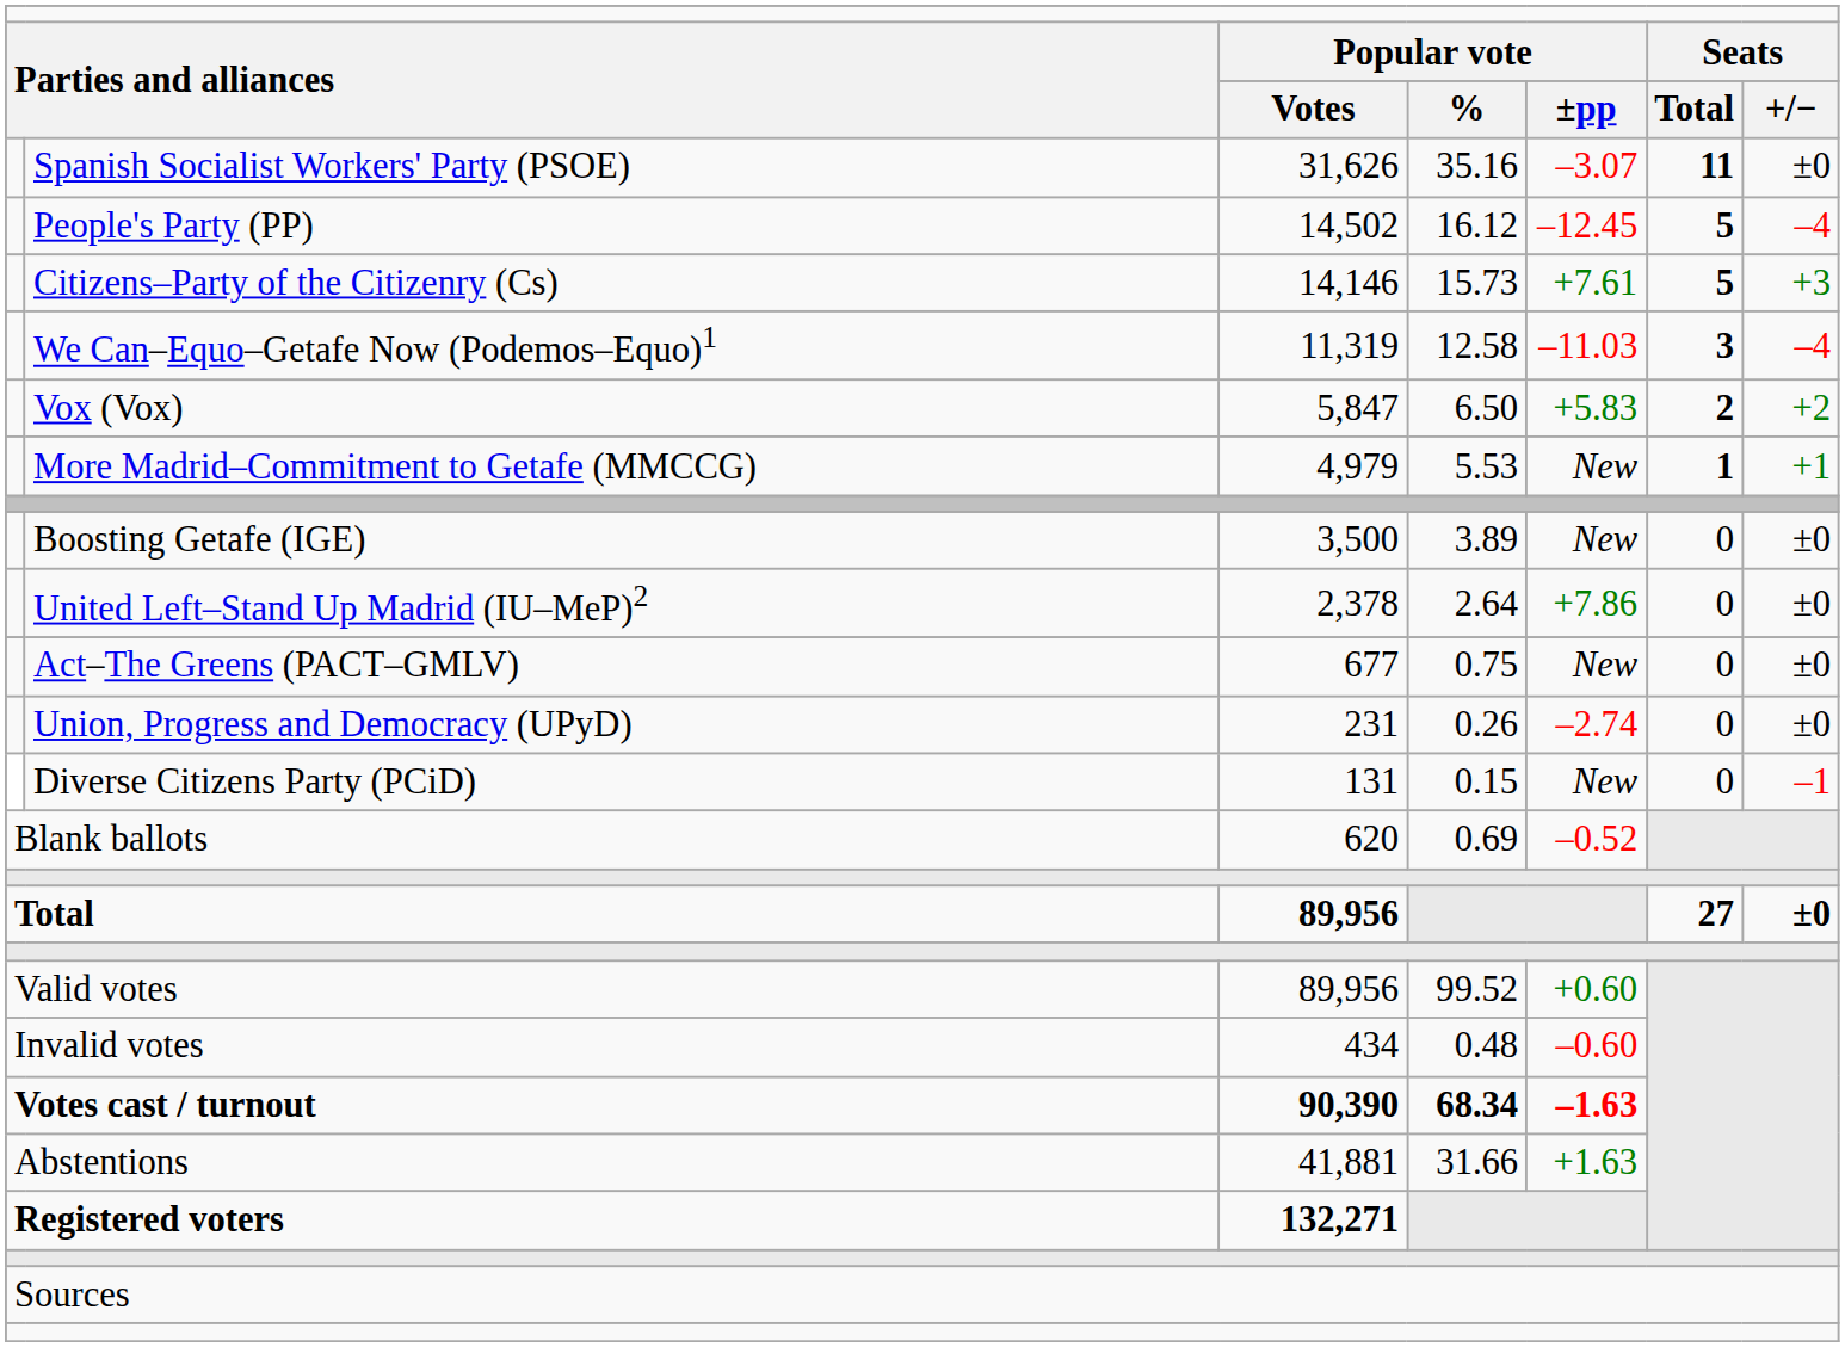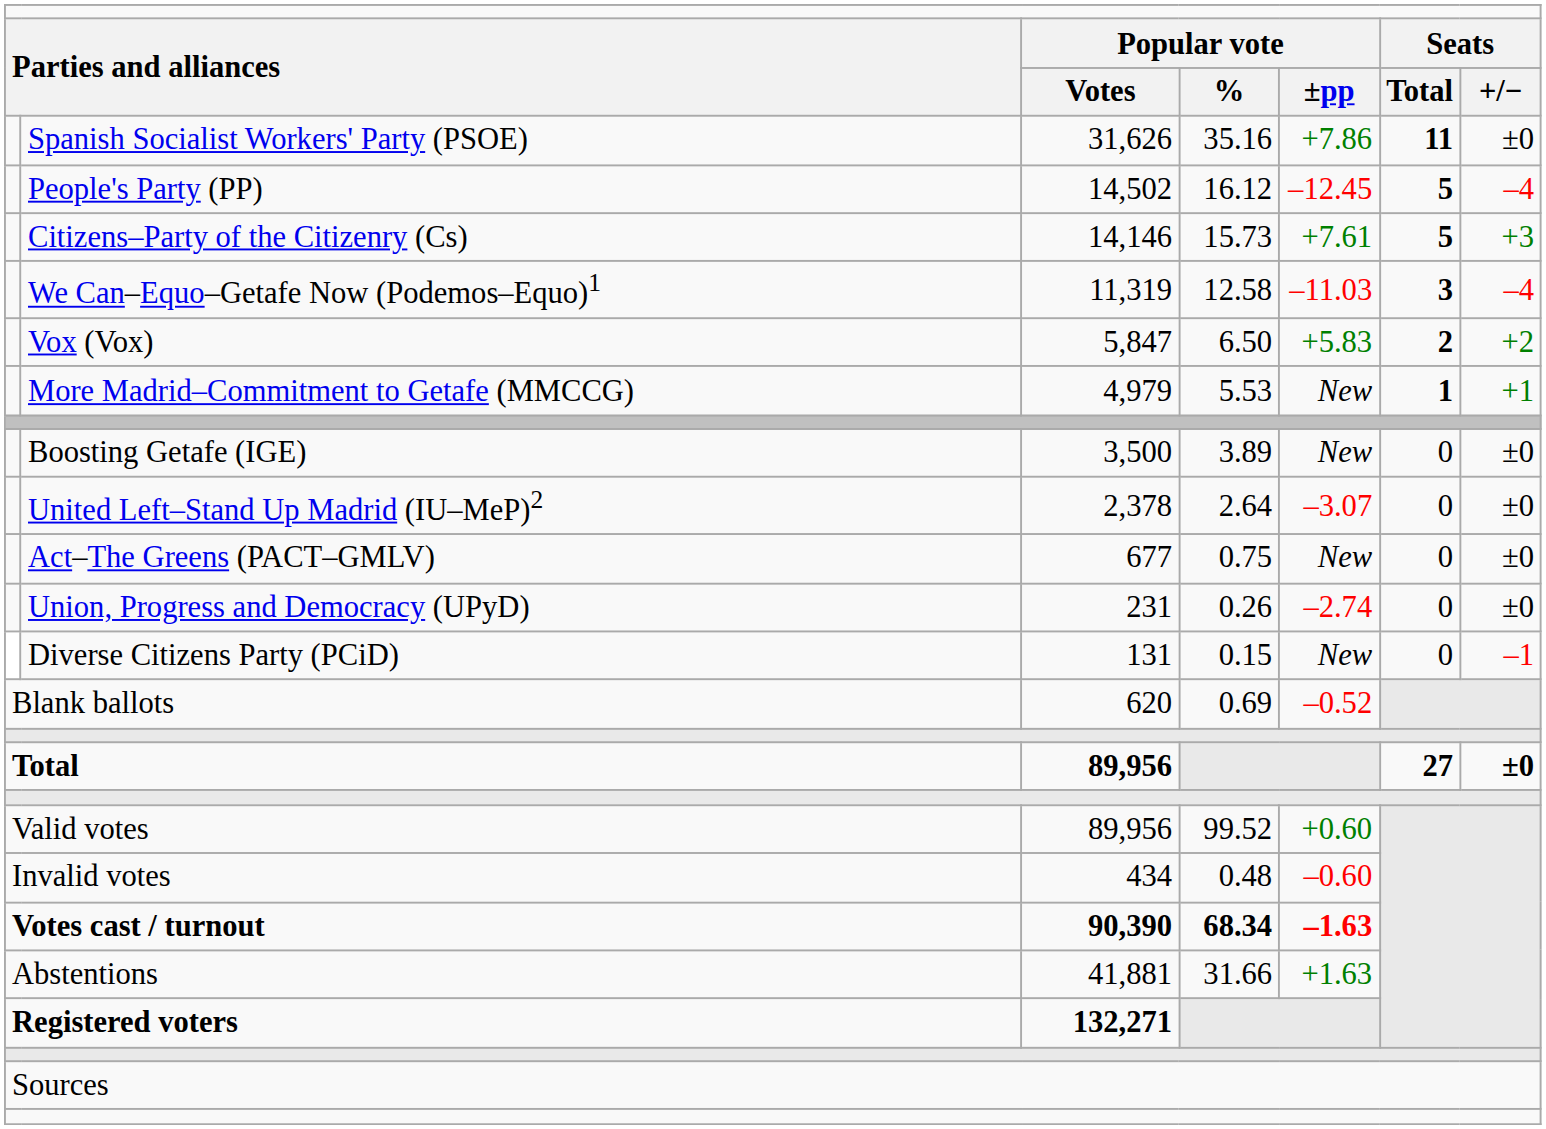Spanish Socialist Workers' Party (PSOE) | column 5: –3.07 -> +7.86
United Left–Stand Up Madrid (IU–MeP)2 | column 5: +7.86 -> –3.07
